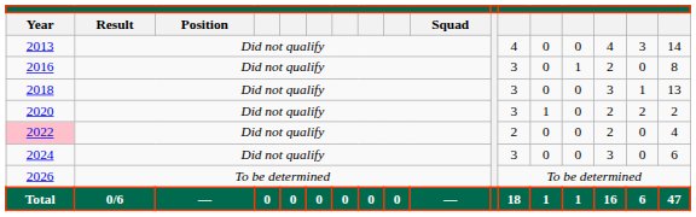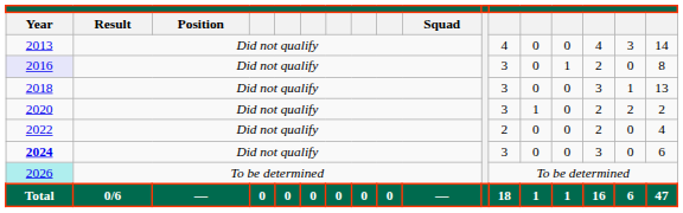2016 | Year: no background -> lavender background
2022 | Year: pink background -> no background
2024 | Year: normal -> bold
2026 | Year: no background -> paleturquoise background
